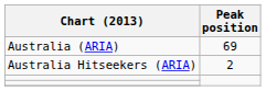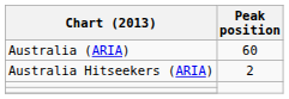row 2 | Peak position: 69 -> 60
